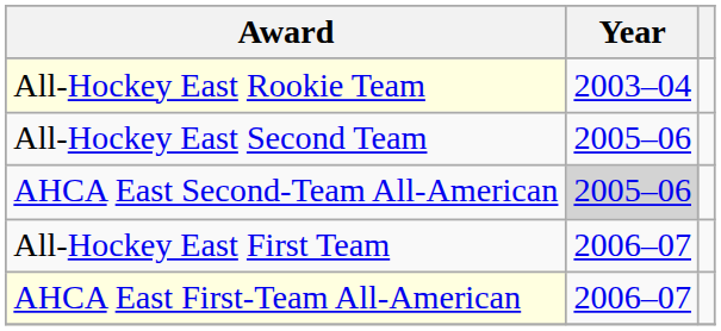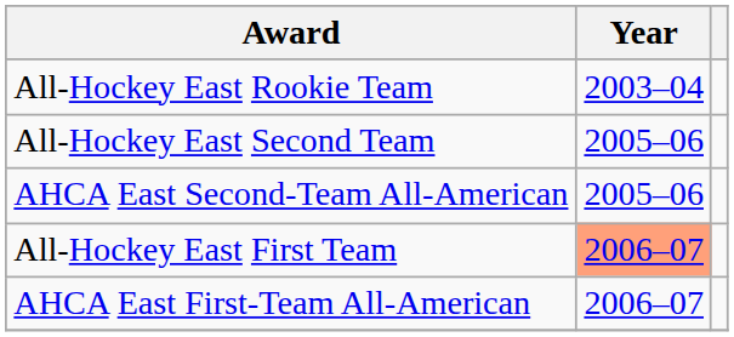row 2 | Award: lightyellow background -> no background
row 4 | Year: lightgrey background -> no background
row 5 | Year: no background -> lightsalmon background
row 6 | Award: lightyellow background -> no background
